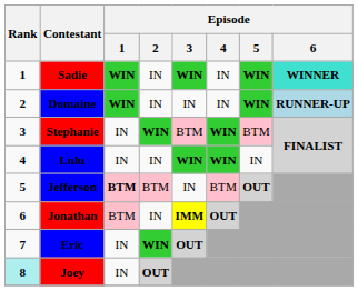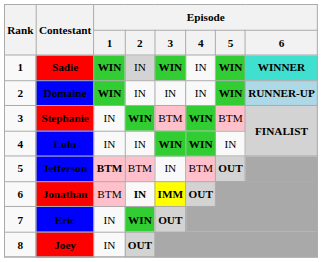Sadie | Episode / 2: no background -> lightgrey background
Jonathan | Episode / 2: normal -> bold
Joey | Rank: paleturquoise background -> no background
